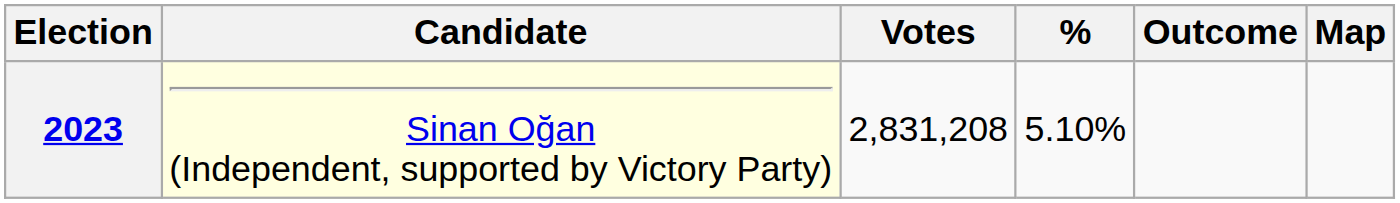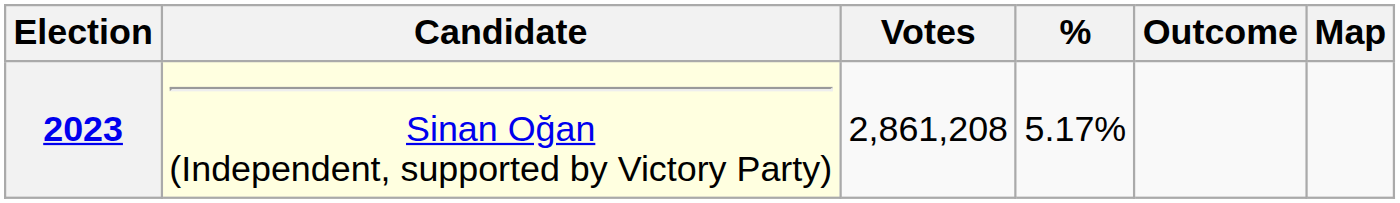2023 | Votes: 2,831,208 -> 2,861,208
2023 | %: 5.10% -> 5.17%
